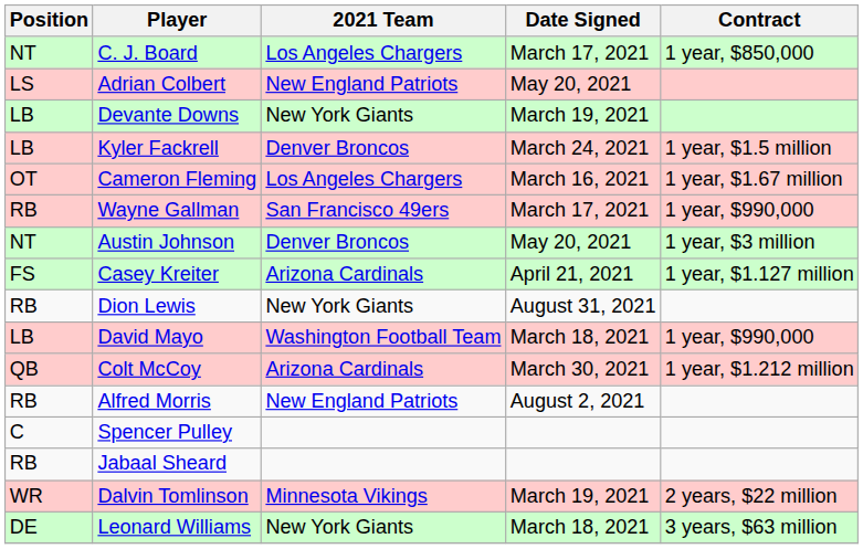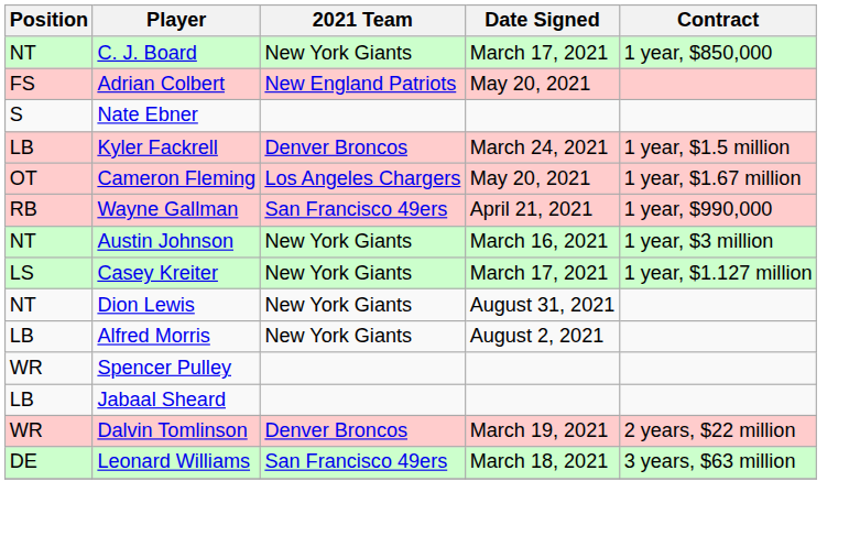C. J. Board | 2021 Team: Los Angeles Chargers -> New York Giants
Adrian Colbert | Position: LS -> FS
- row: LB | Devante Downs | New York Giants | March 19, 2021
+ row: S | Nate Ebner
Cameron Fleming | Date Signed: March 16, 2021 -> May 20, 2021
Wayne Gallman | Date Signed: March 17, 2021 -> April 21, 2021
Austin Johnson | 2021 Team: Denver Broncos -> New York Giants
Austin Johnson | Date Signed: May 20, 2021 -> March 16, 2021
Casey Kreiter | Position: FS -> LS
Casey Kreiter | 2021 Team: Arizona Cardinals -> New York Giants
Casey Kreiter | Date Signed: April 21, 2021 -> March 17, 2021
Dion Lewis | Position: RB -> NT
- row: LB | David Mayo | Washington Football Team | March 18, 2021 | 1 year, $990,000
- row: QB | Colt McCoy | Arizona Cardinals | March 30, 2021 | 1 year, $1.212 million
Alfred Morris | Position: RB -> LB
Alfred Morris | 2021 Team: New England Patriots -> New York Giants
Spencer Pulley | Position: C -> WR
Jabaal Sheard | Position: RB -> LB
Dalvin Tomlinson | 2021 Team: Minnesota Vikings -> Denver Broncos
Leonard Williams | 2021 Team: New York Giants -> San Francisco 49ers
